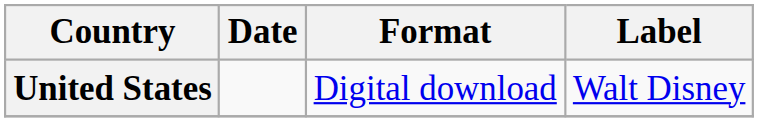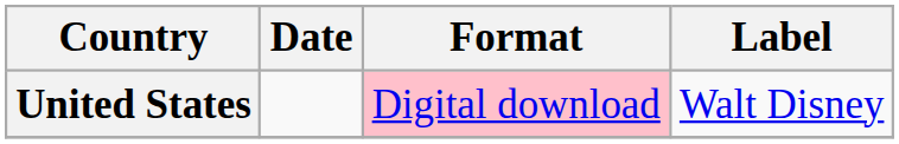United States | Format: no background -> pink background
